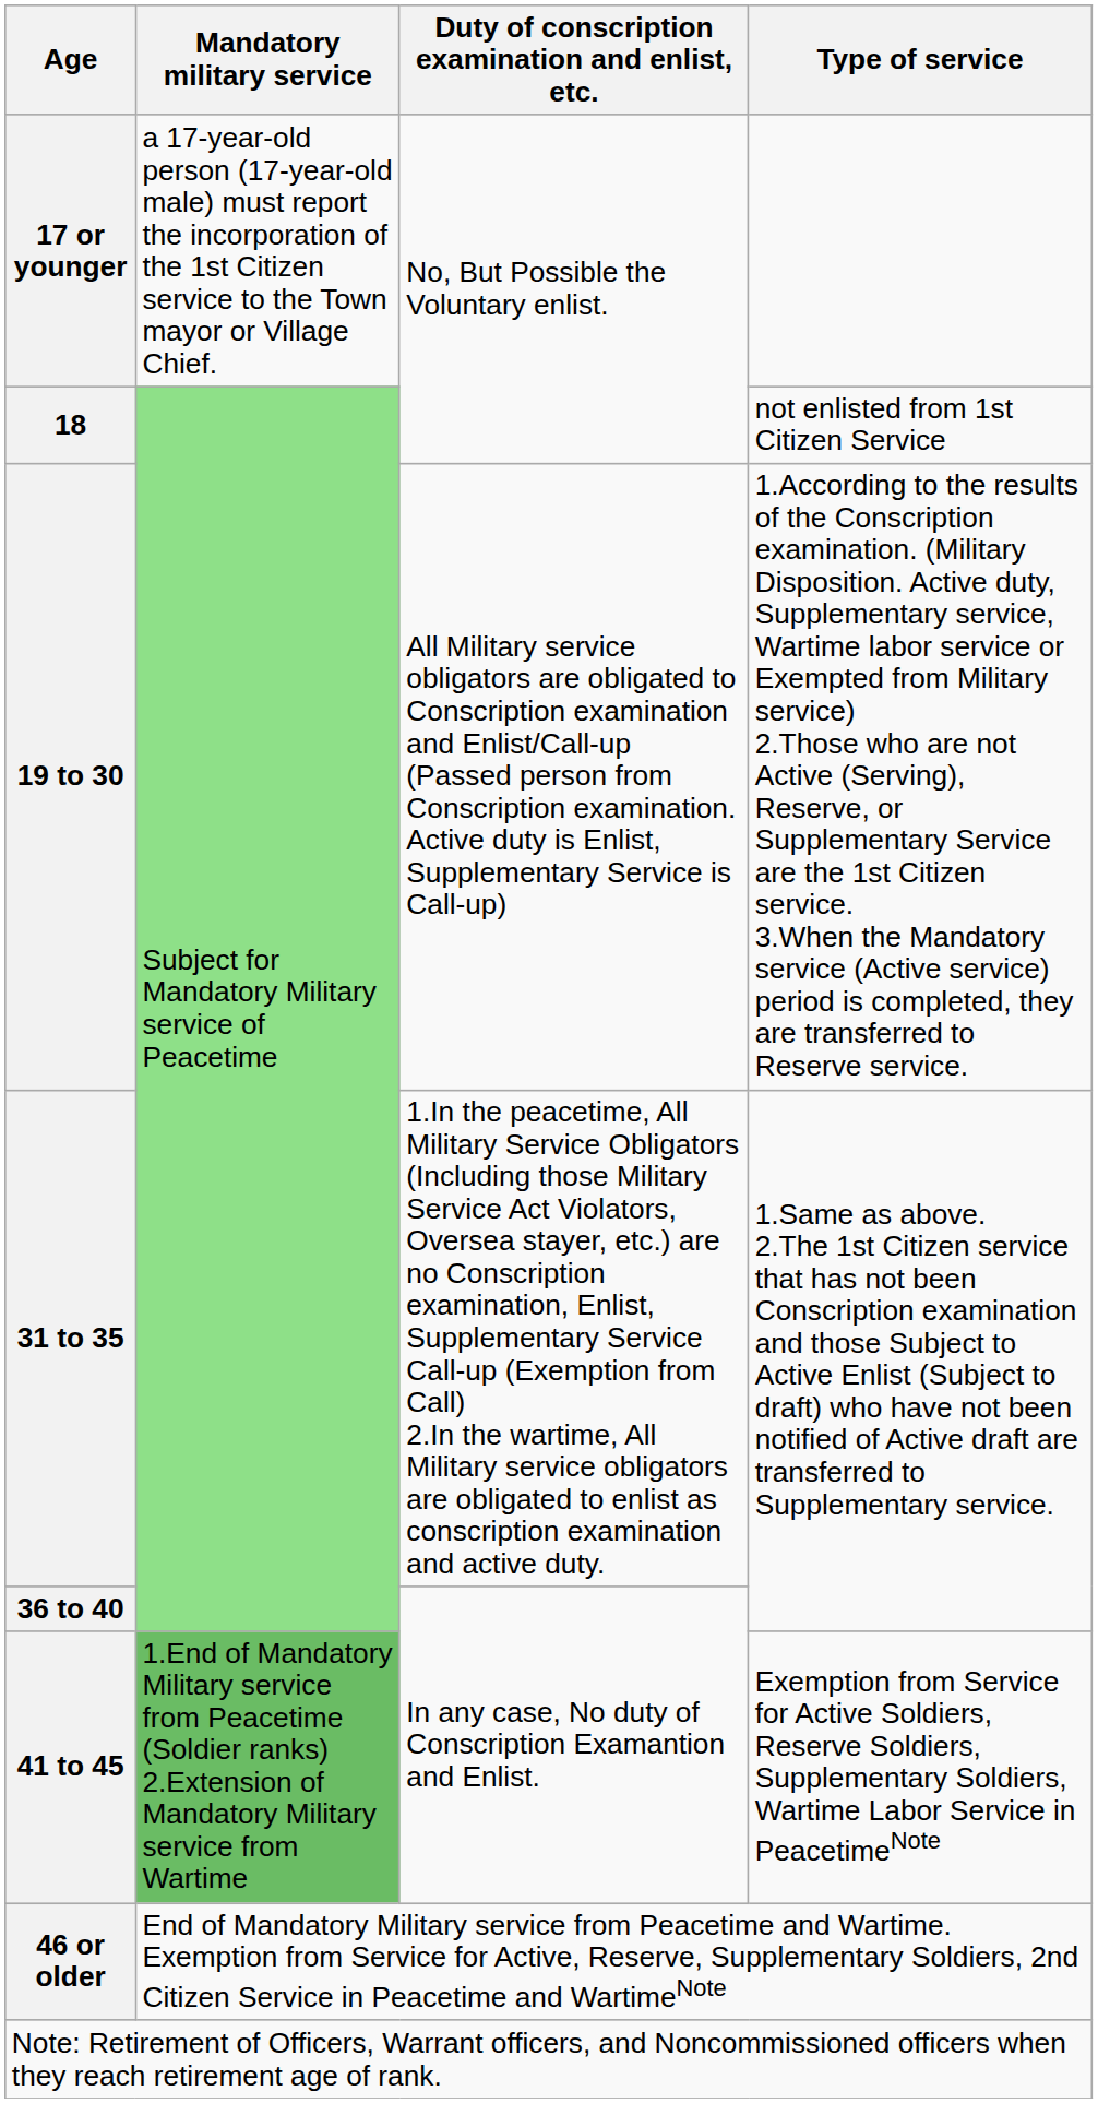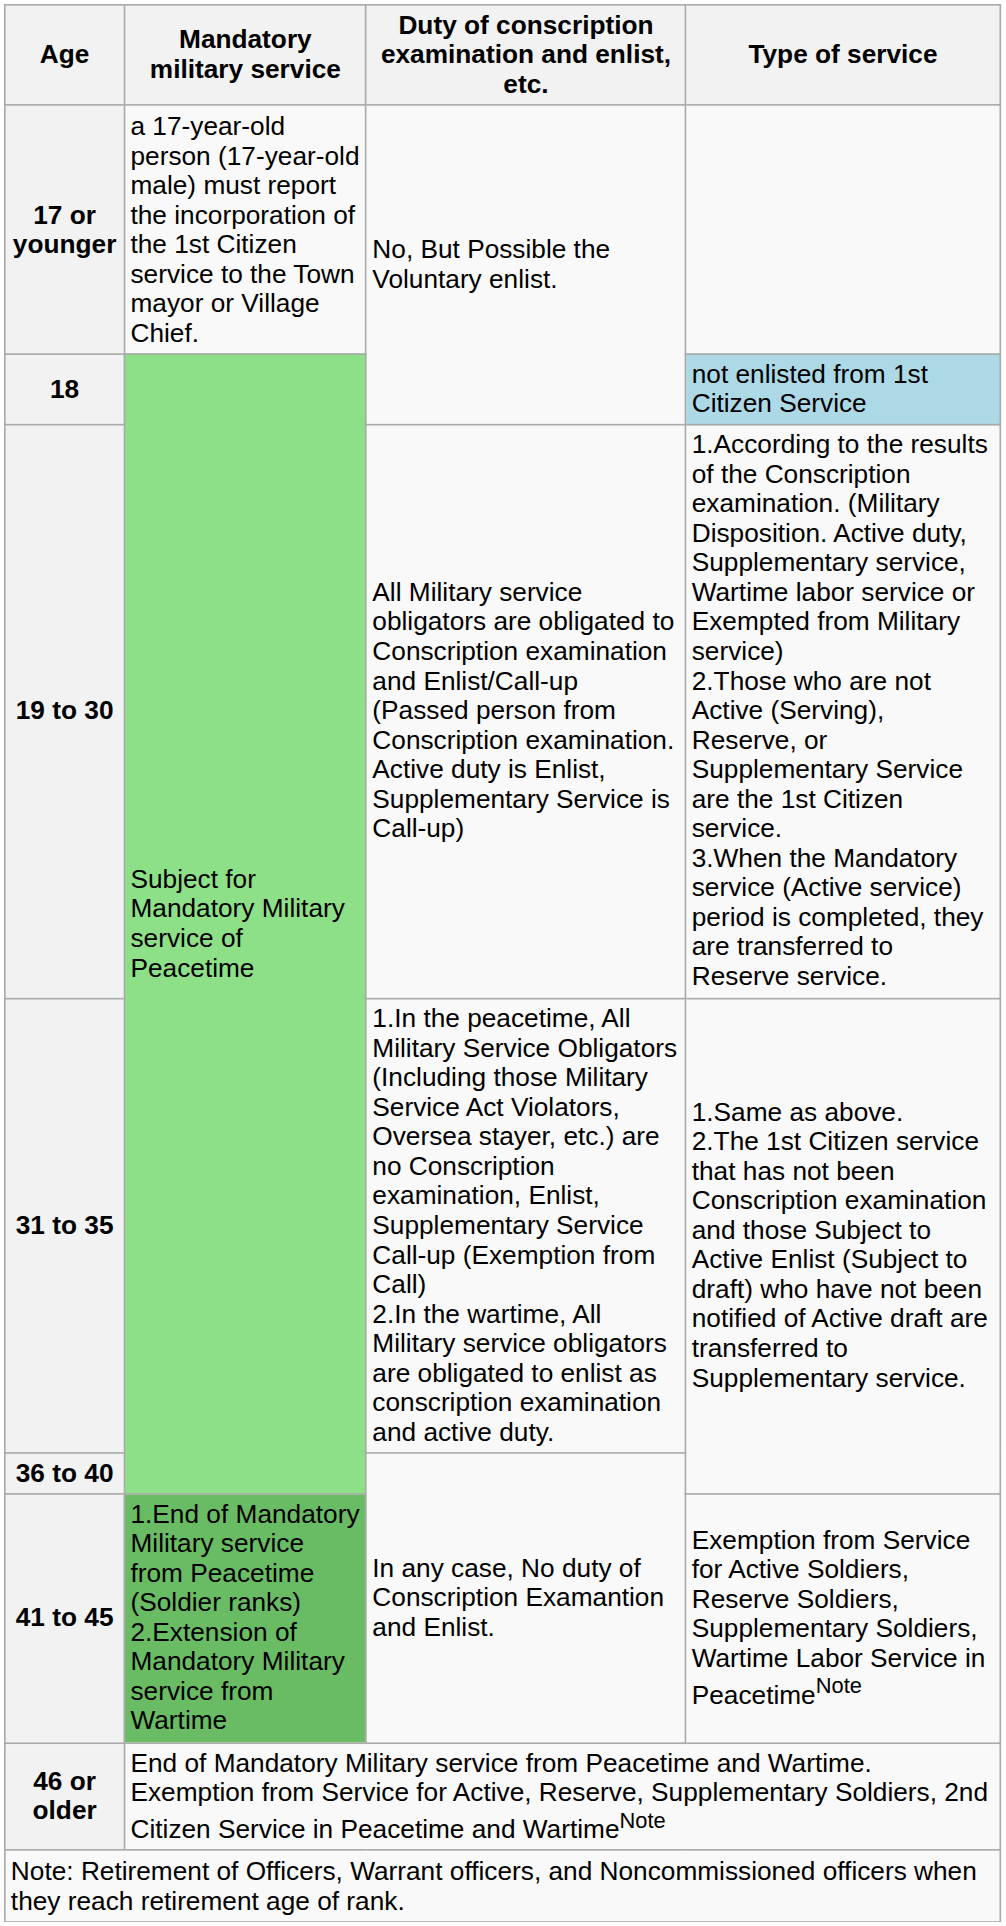18 | Type of service: no background -> lightblue background
